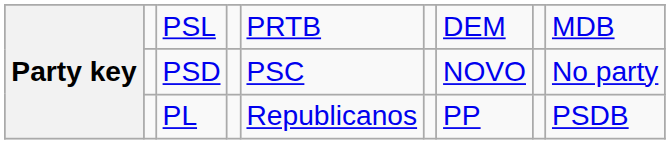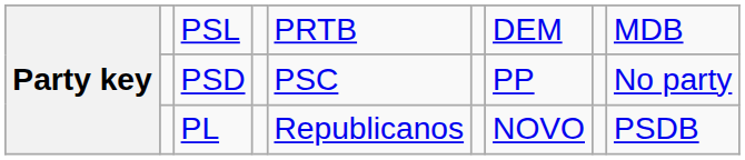PSD | column 7: NOVO -> PP
PL | column 7: PP -> NOVO
